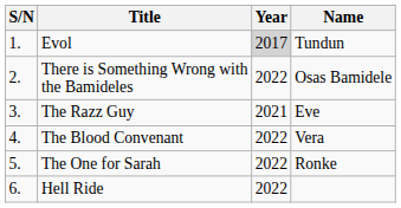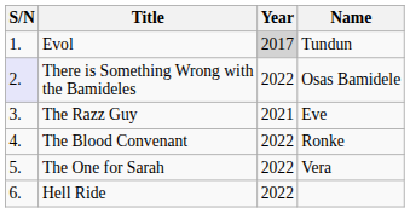There is Something Wrong with the Bamideles | S/N: no background -> lavender background
The Blood Convenant | Name: Vera -> Ronke
The One for Sarah | Name: Ronke -> Vera
